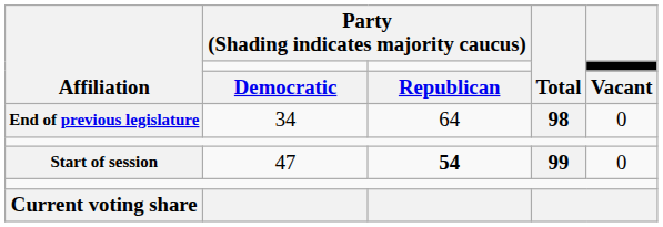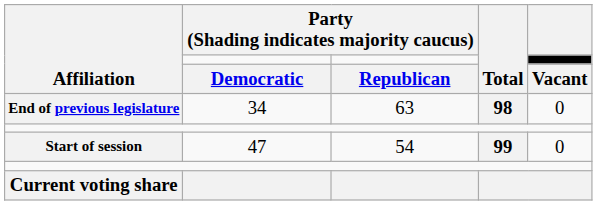End of previous legislature | column 3: 64 -> 63
Start of session | column 3: bold -> normal
